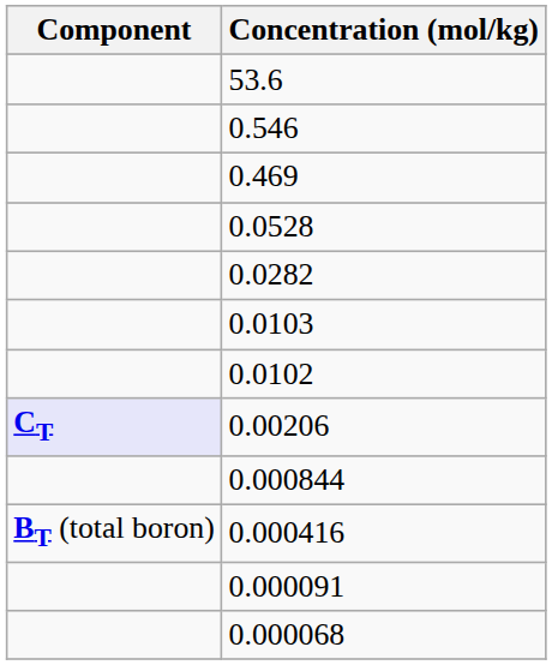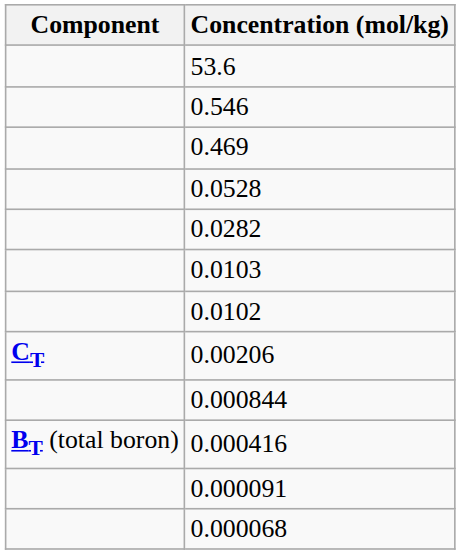0.00206 | Component: lavender background -> no background
